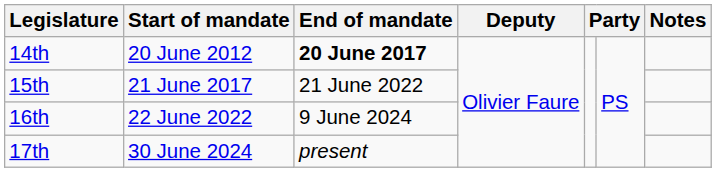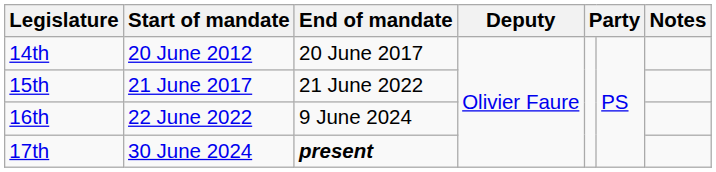14th | End of mandate: bold -> normal
17th | End of mandate: normal -> bold
